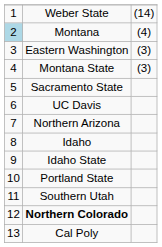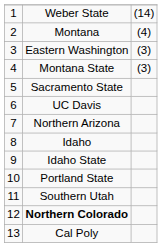Montana | column 1: lightblue background -> no background
